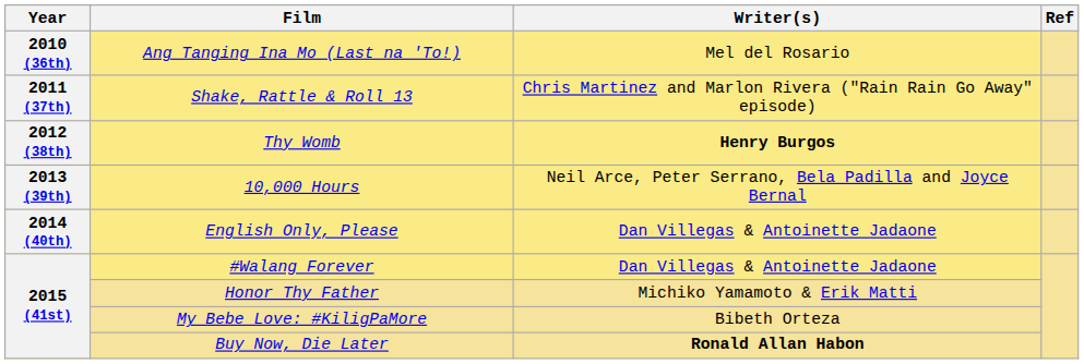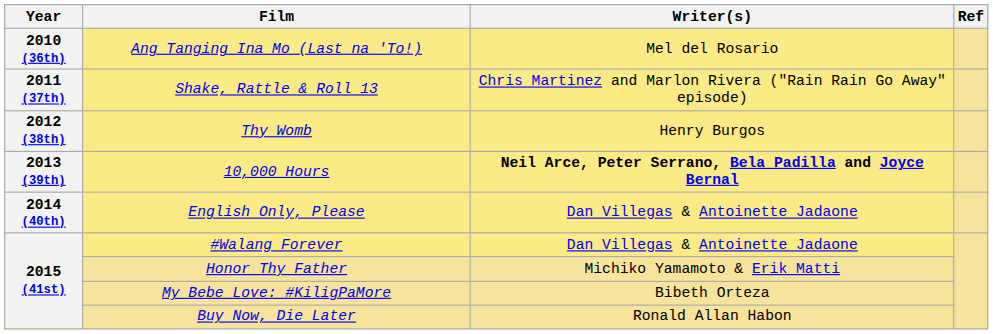Thy Womb | Writer(s): bold -> normal
10,000 Hours | Writer(s): normal -> bold
Buy Now, Die Later | Writer(s): bold -> normal
